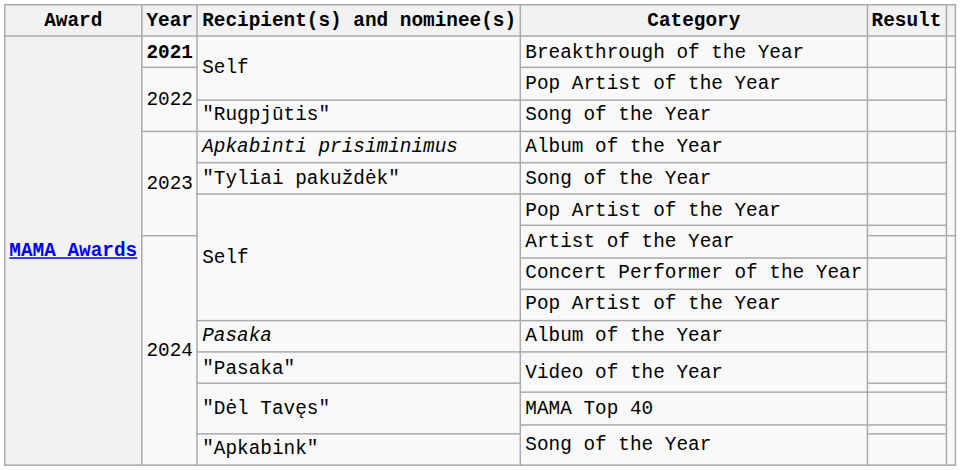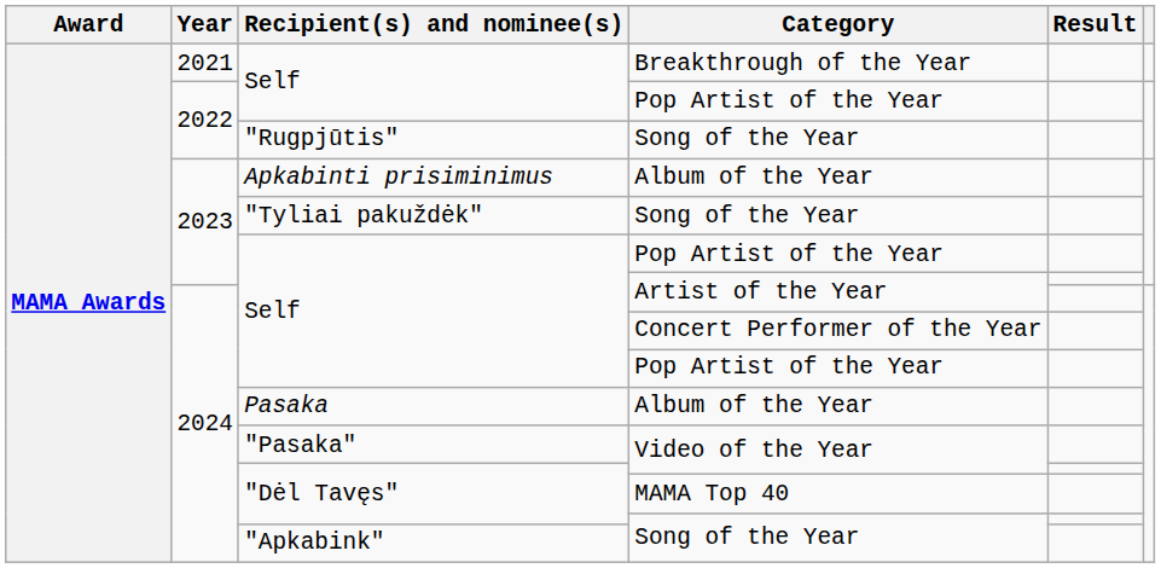Self / Breakthrough of the Year | Year: bold -> normal
